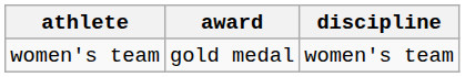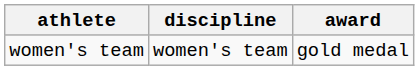columns swapped: discipline <-> award
